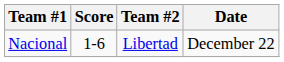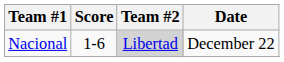Nacional | Team #2: no background -> lightgrey background
